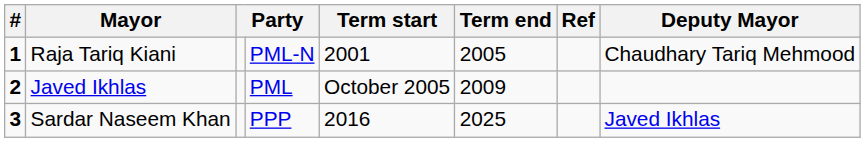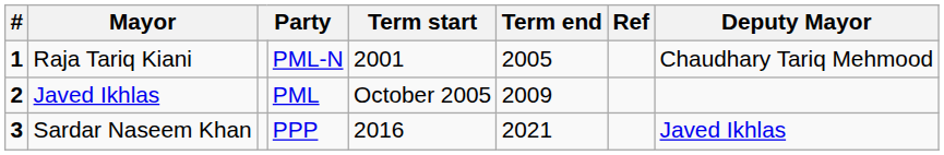Sardar Naseem Khan | Term end: 2025 -> 2021
